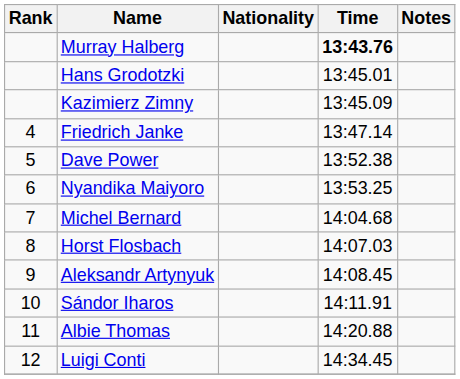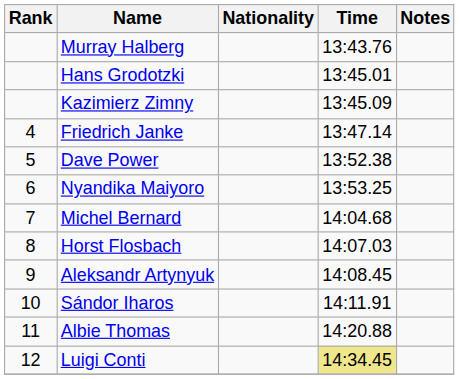Murray Halberg | Time: bold -> normal
Luigi Conti | Time: no background -> khaki background
